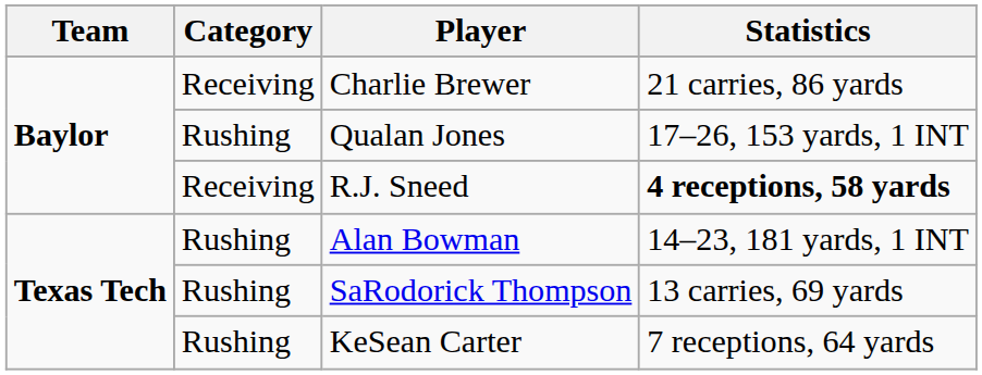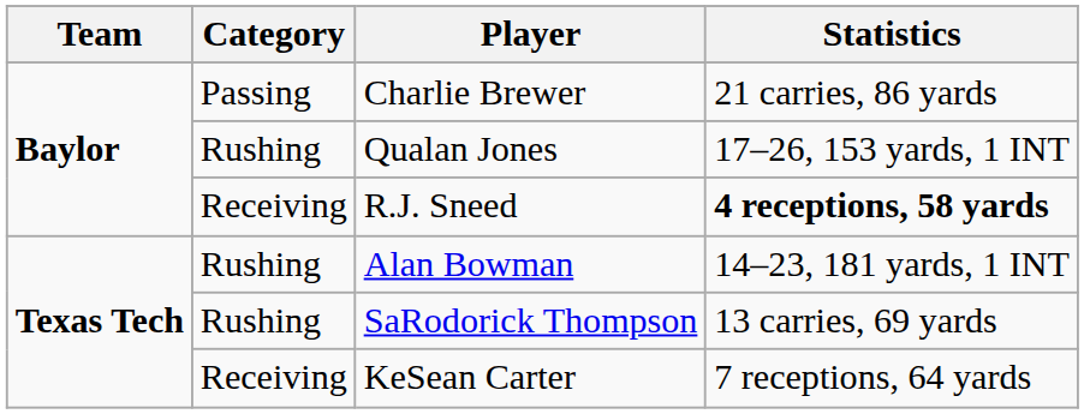Charlie Brewer | Category: Receiving -> Passing
KeSean Carter | Category: Rushing -> Receiving
